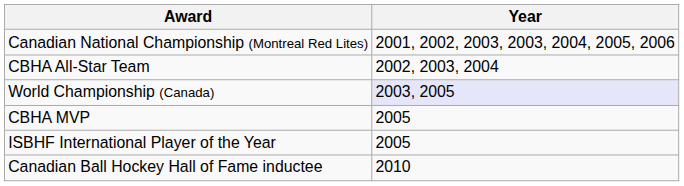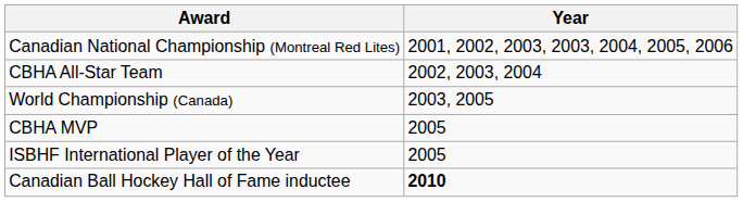World Championship (Canada) | Year: lavender background -> no background
Canadian Ball Hockey Hall of Fame inductee | Year: normal -> bold
